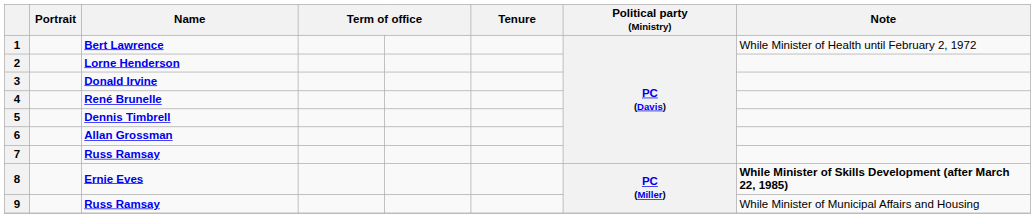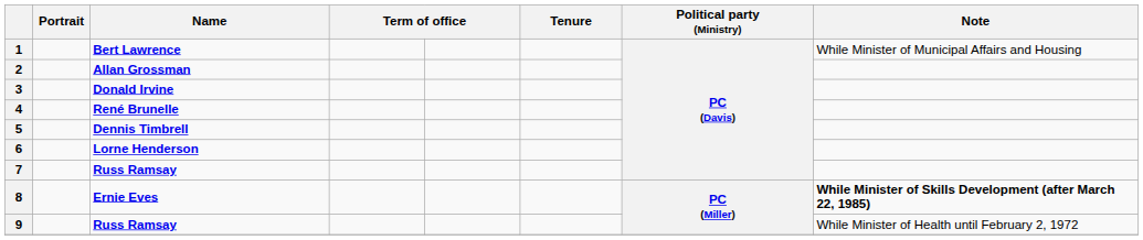1 | Note: While Minister of Health until February 2, 1972 -> While Minister of Municipal Affairs and Housing
2 | Name: Lorne Henderson -> Allan Grossman
6 | Name: Allan Grossman -> Lorne Henderson
9 | Note: While Minister of Municipal Affairs and Housing -> While Minister of Health until February 2, 1972
